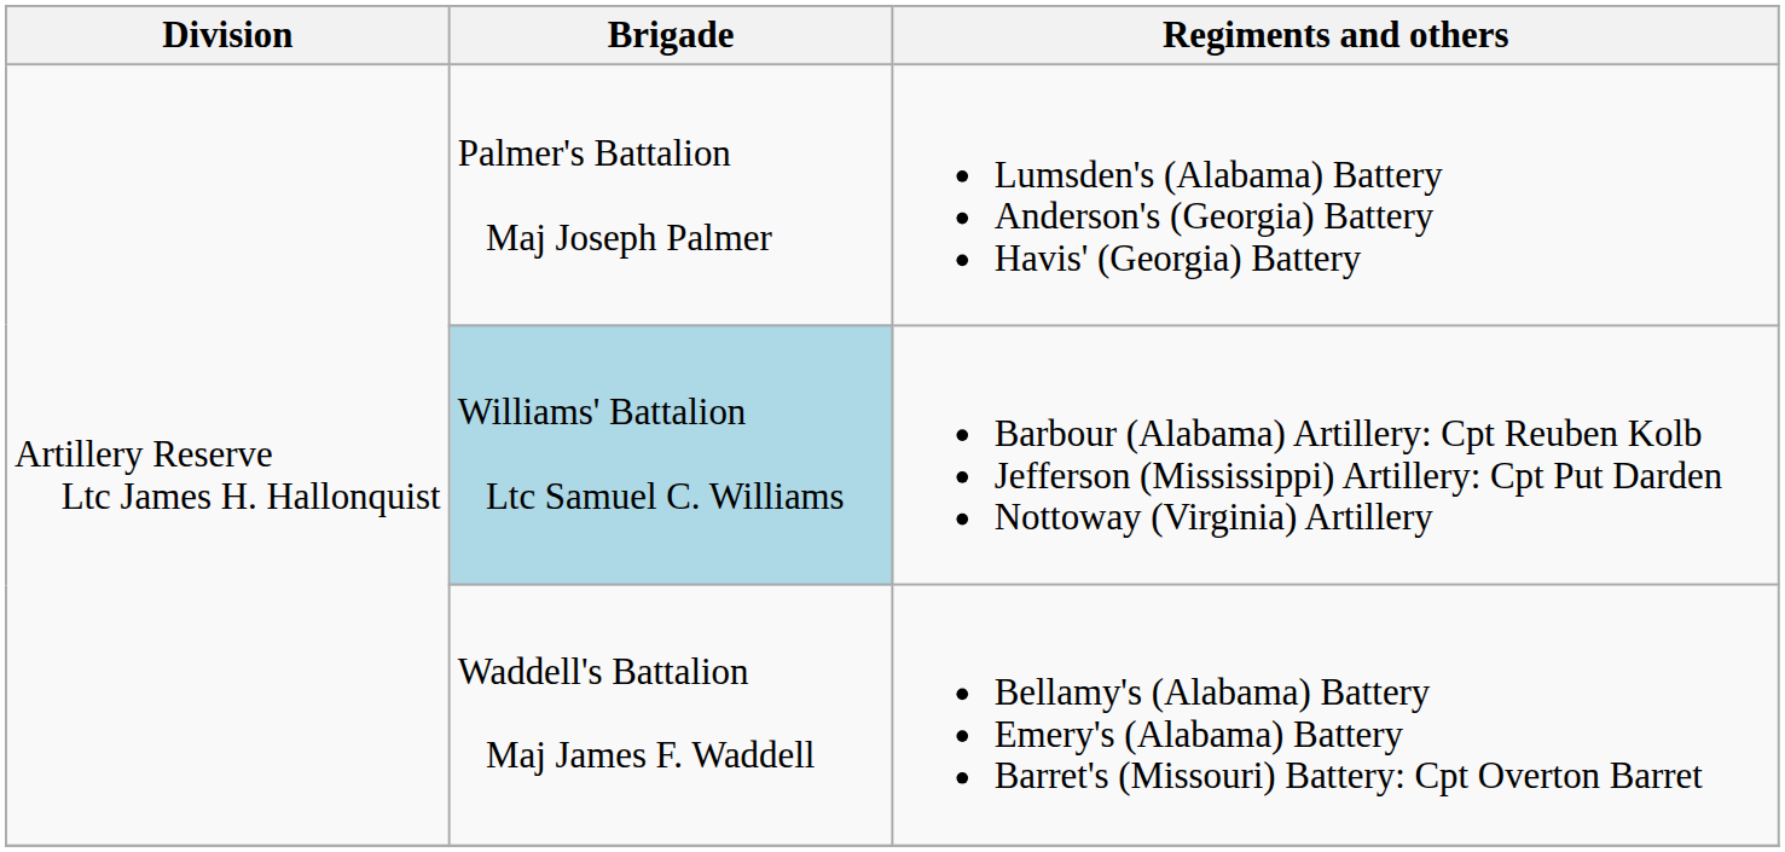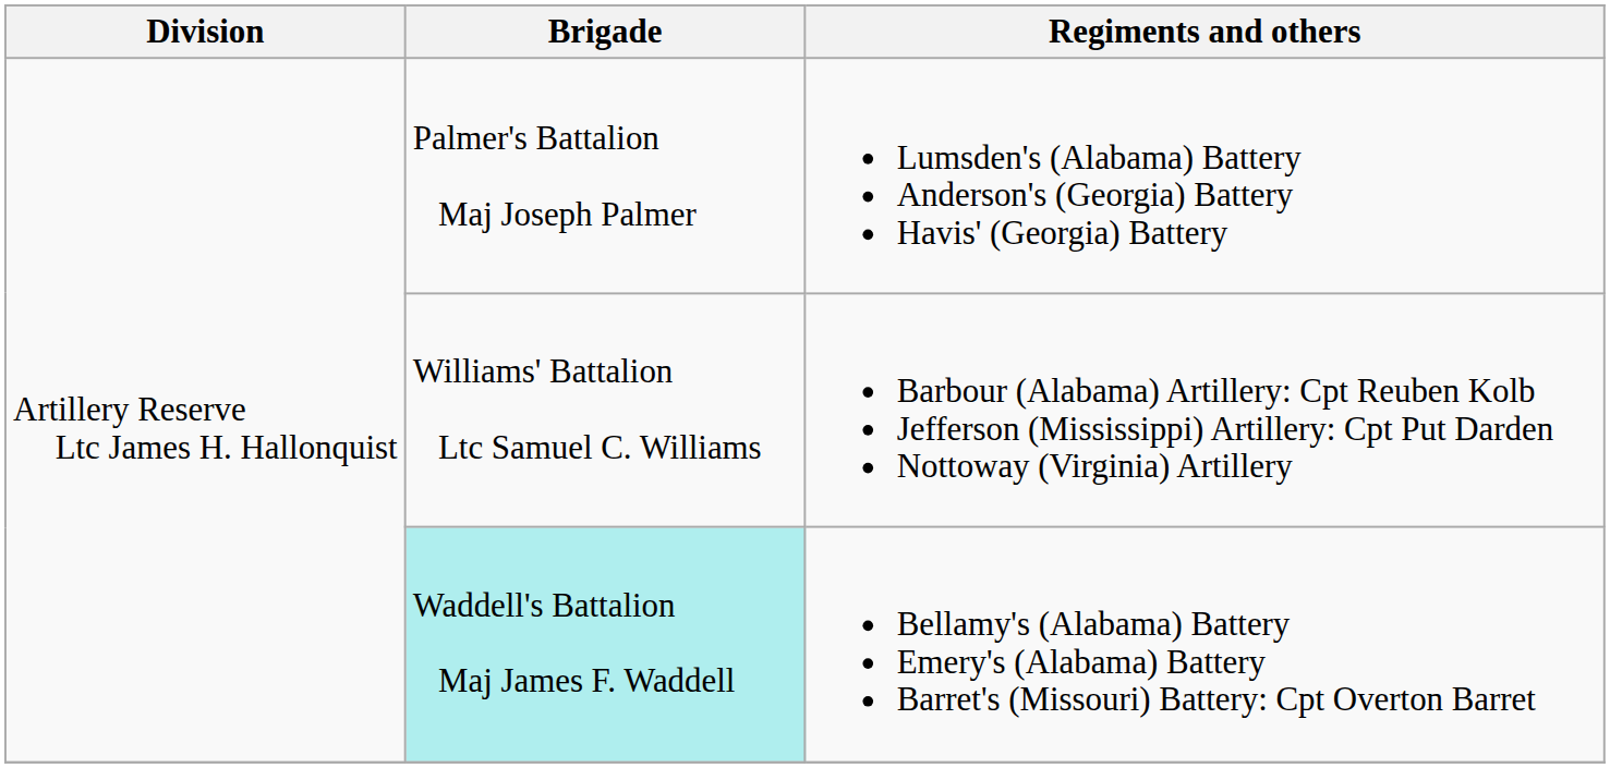Williams' Battalion Ltc Samuel C. Williams | Brigade: lightblue background -> no background
Waddell's Battalion Maj James F. Waddell | Brigade: no background -> paleturquoise background
